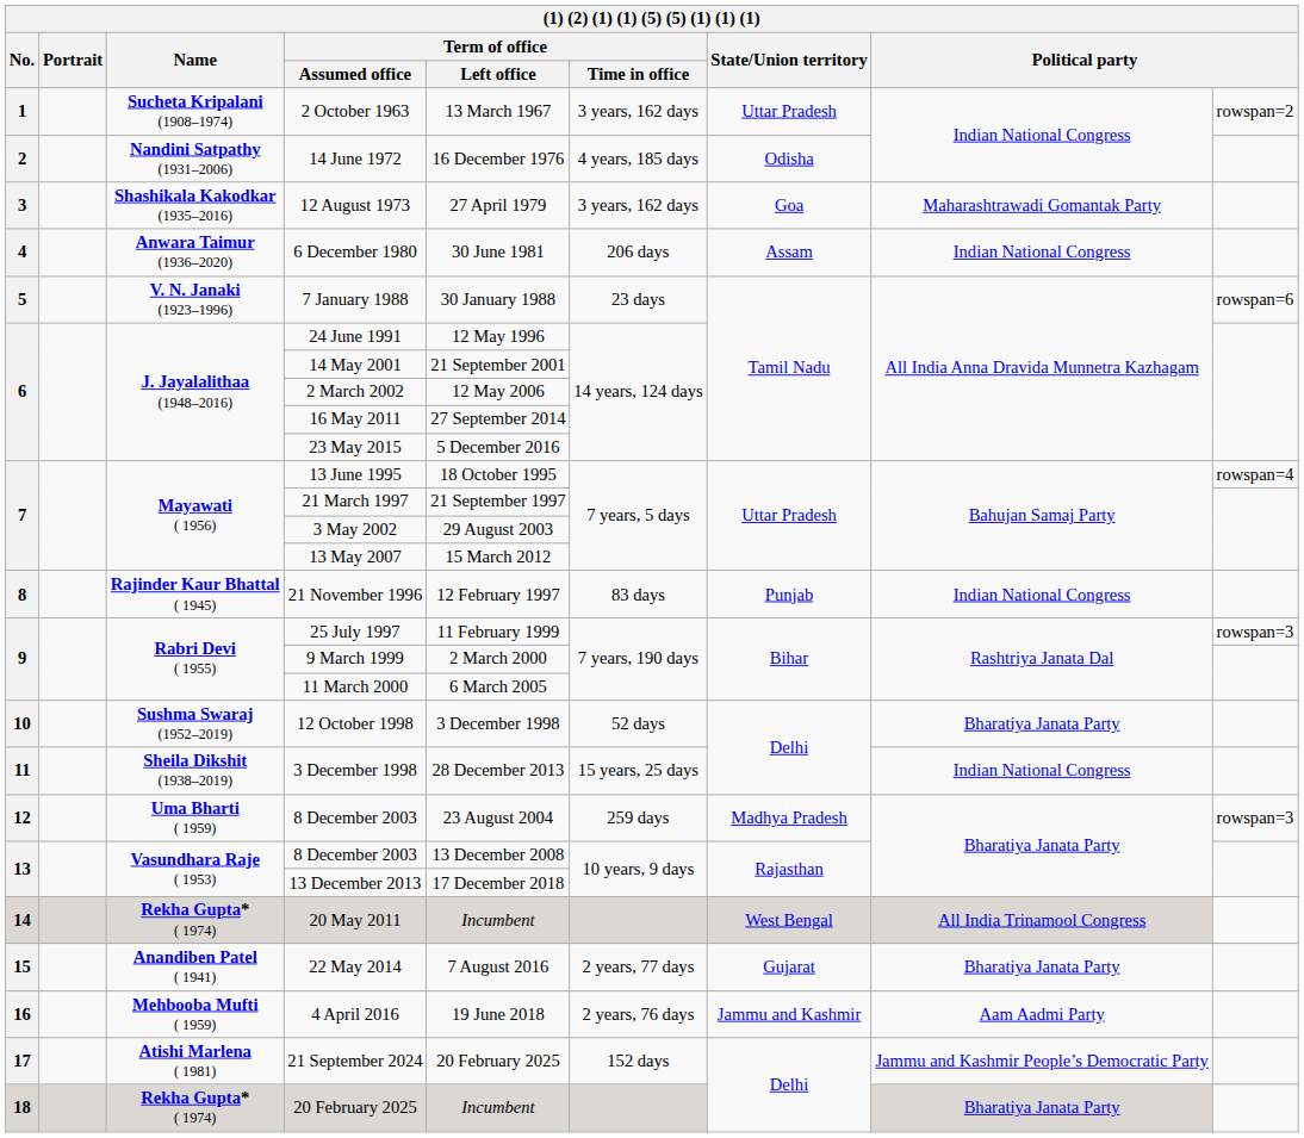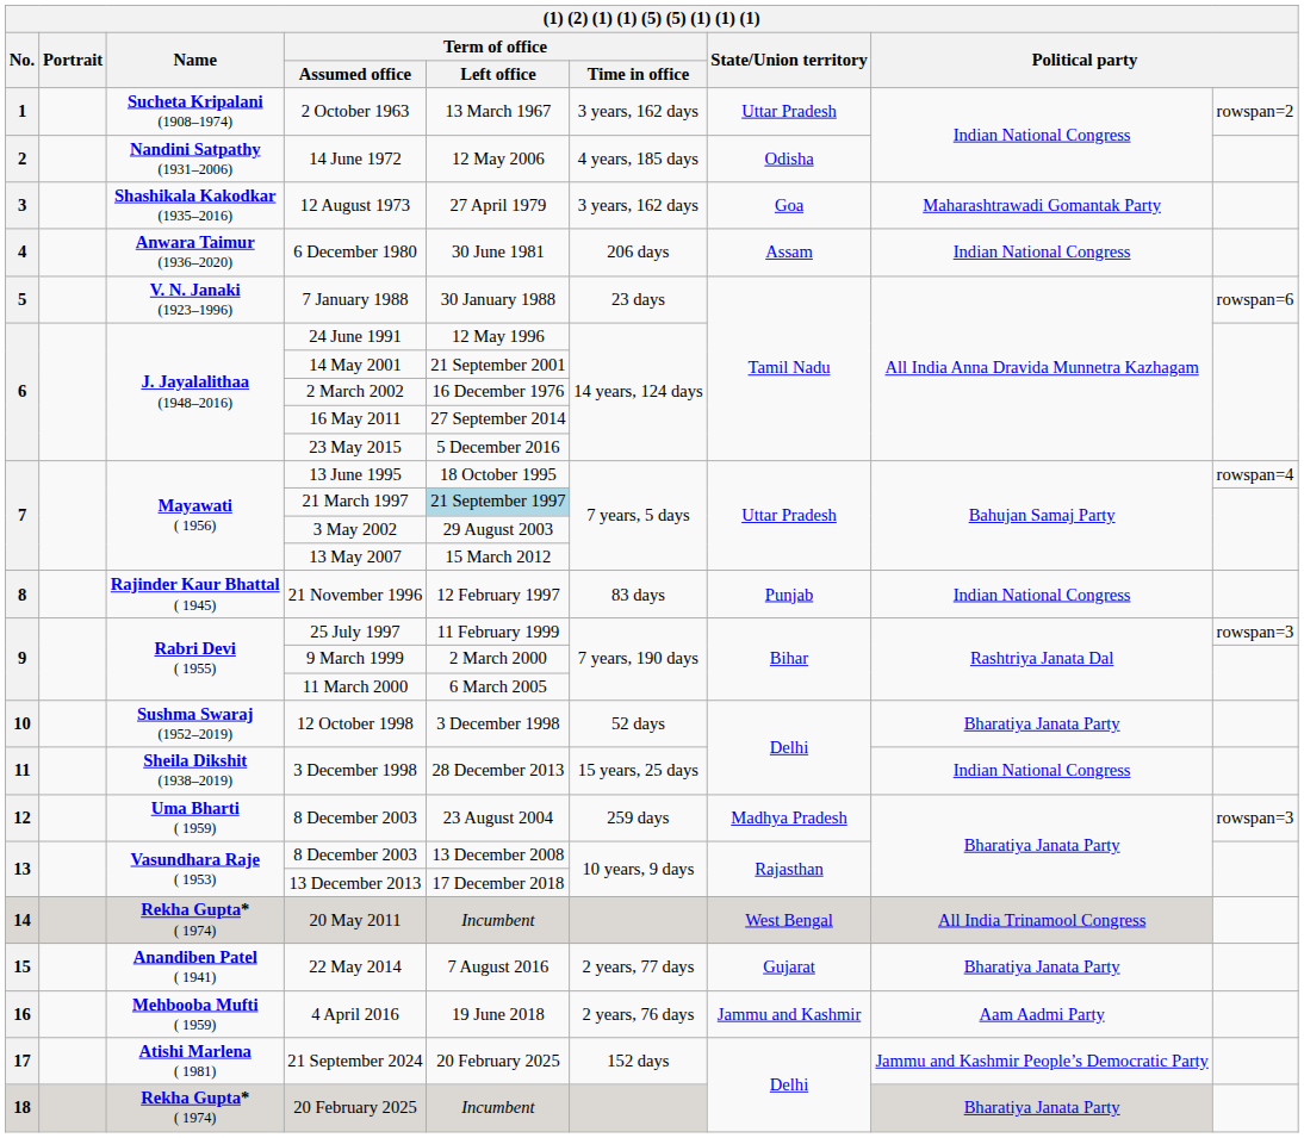14 June 1972 | Term of office / Left office: 16 December 1976 -> 12 May 2006
2 March 2002 | Term of office / Left office: 12 May 2006 -> 16 December 1976
21 March 1997 | Term of office / Left office: no background -> lightblue background
